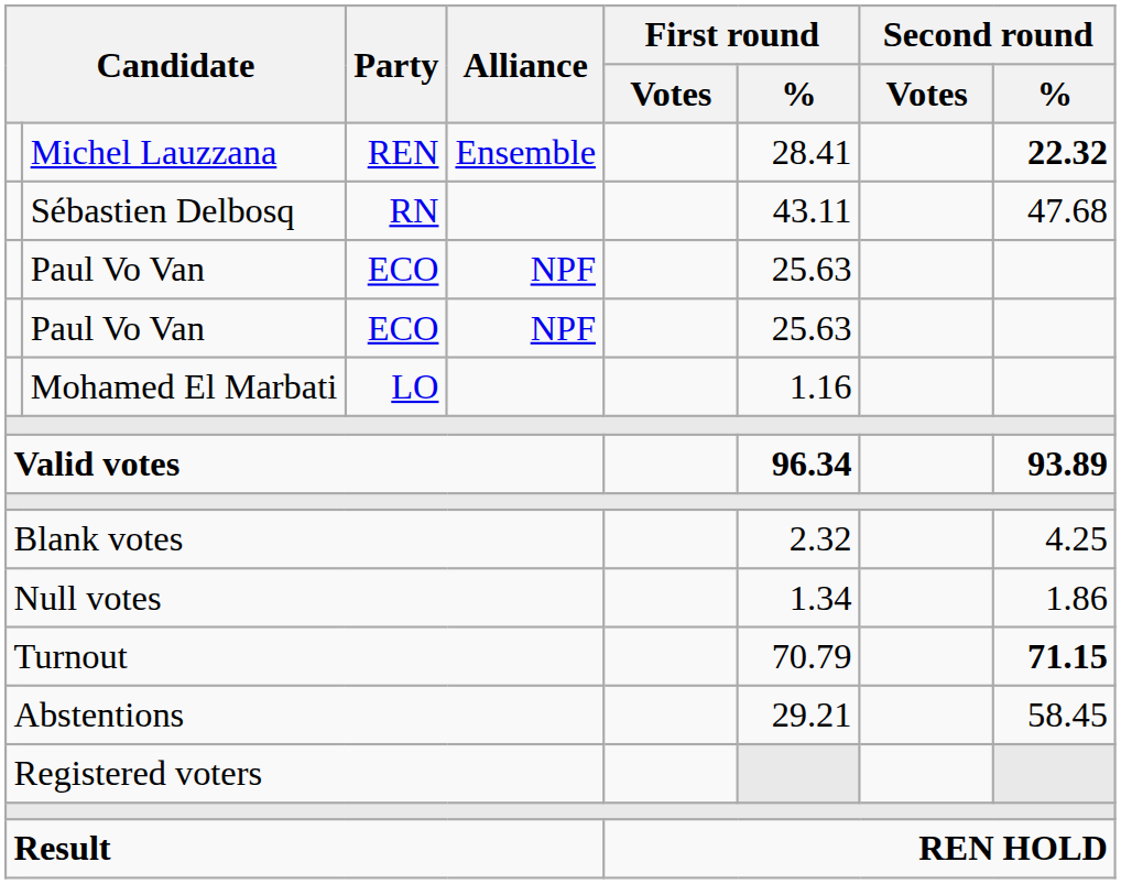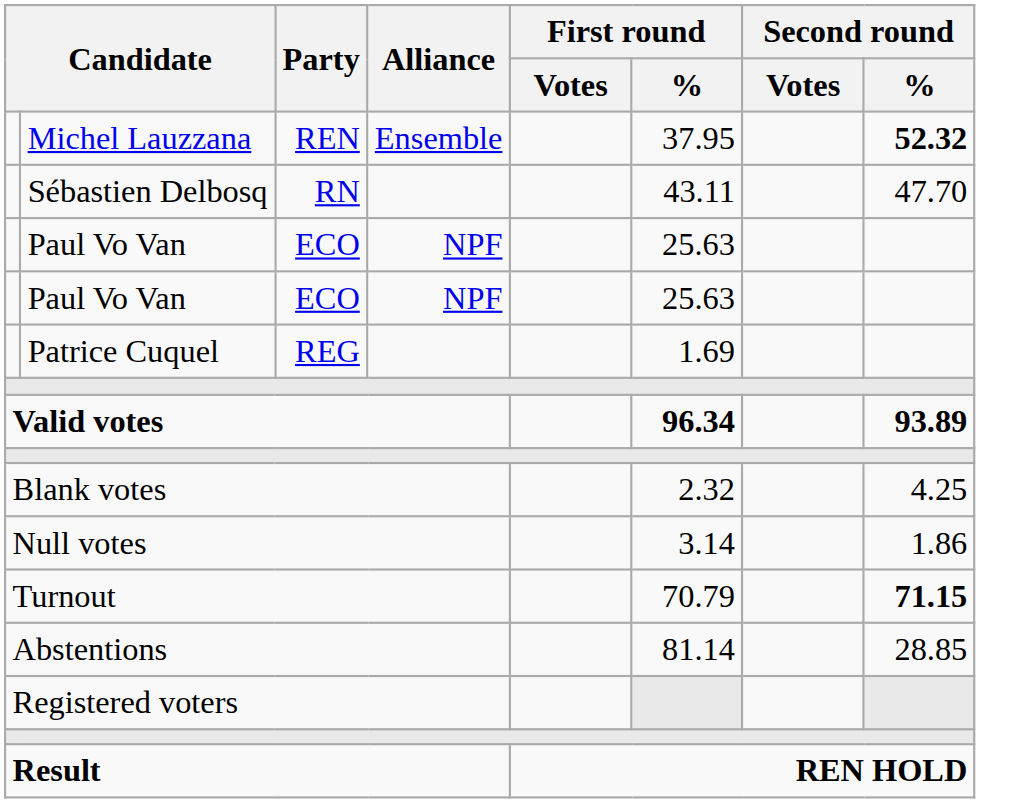Michel Lauzzana | First round / %: 28.41 -> 37.95
Michel Lauzzana | Second round / %: 22.32 -> 52.32
Sébastien Delbosq | Second round / %: 47.68 -> 47.70
+ row: Patrice Cuquel | REG | 1.69
- row: Mohamed El Marbati | LO | 1.16
Null votes | First round / %: 1.34 -> 3.14
Abstentions | First round / %: 29.21 -> 81.14
Abstentions | Second round / %: 58.45 -> 28.85
